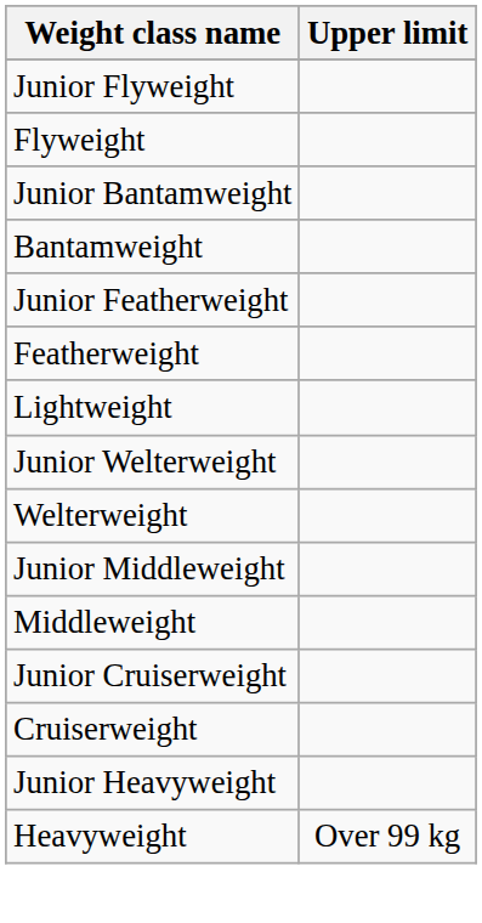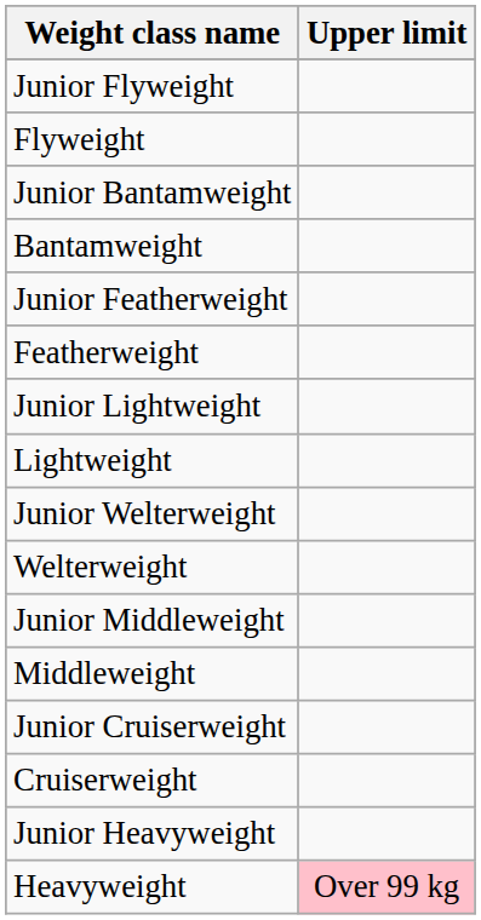+ row: Junior Lightweight
Heavyweight | Upper limit: no background -> pink background
